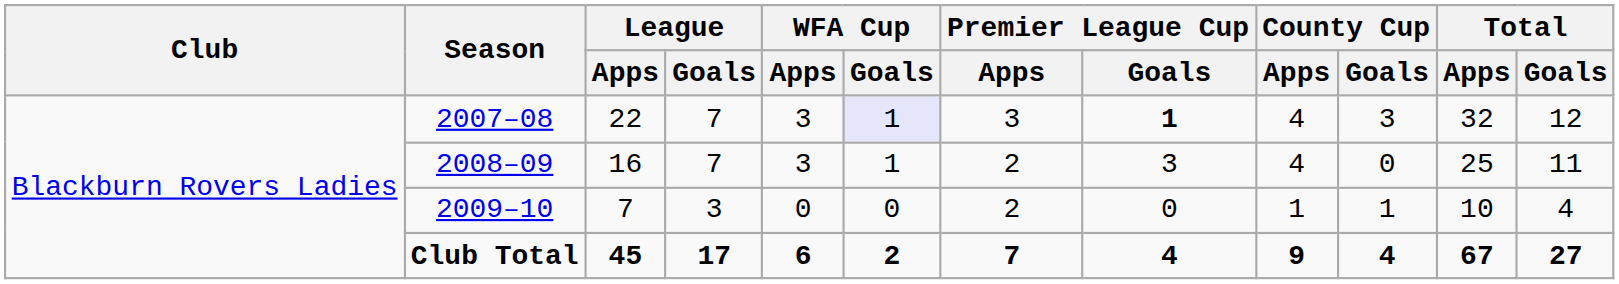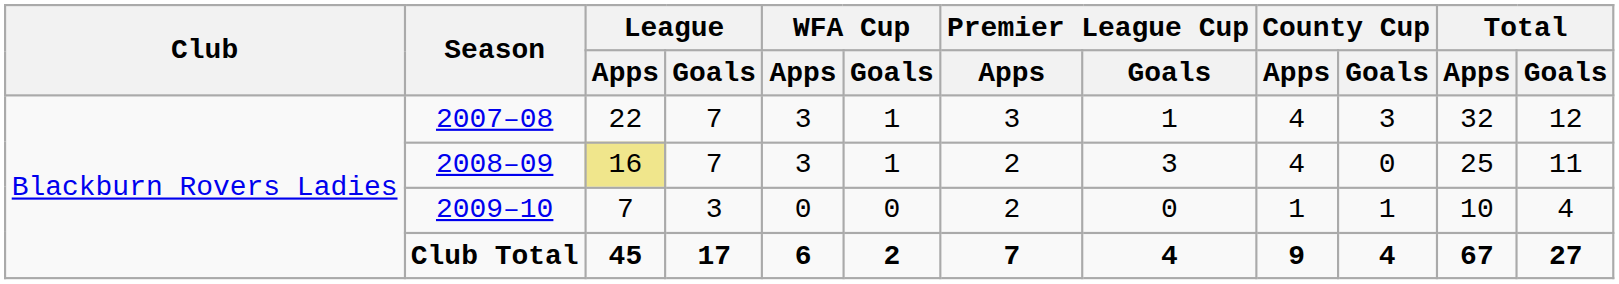2007–08 | WFA Cup / Goals: lavender background -> no background
2007–08 | Premier League Cup / Goals: bold -> normal
2008–09 | League / Apps: no background -> khaki background
